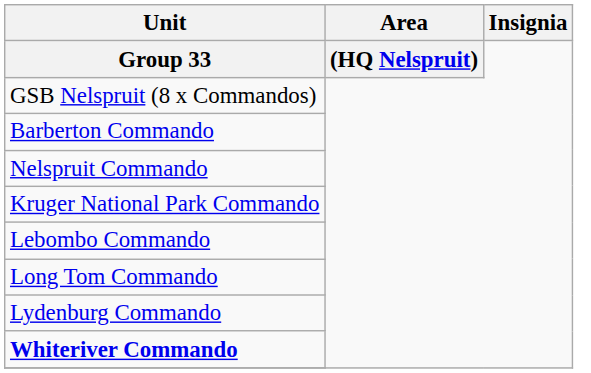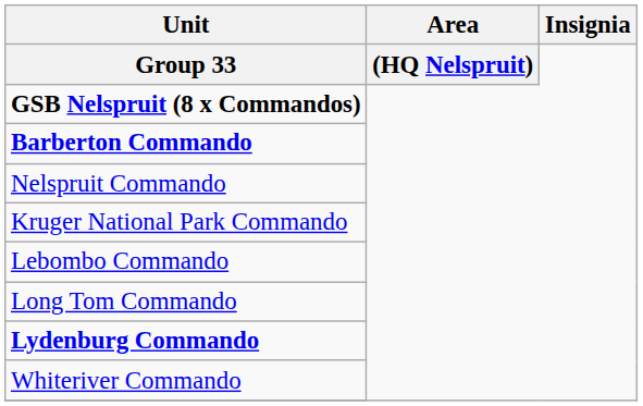GSB Nelspruit (8 x Commandos) | Unit / Group 33: normal -> bold
Barberton Commando | Unit / Group 33: normal -> bold
Lydenburg Commando | Unit / Group 33: normal -> bold
Whiteriver Commando | Unit / Group 33: bold -> normal
